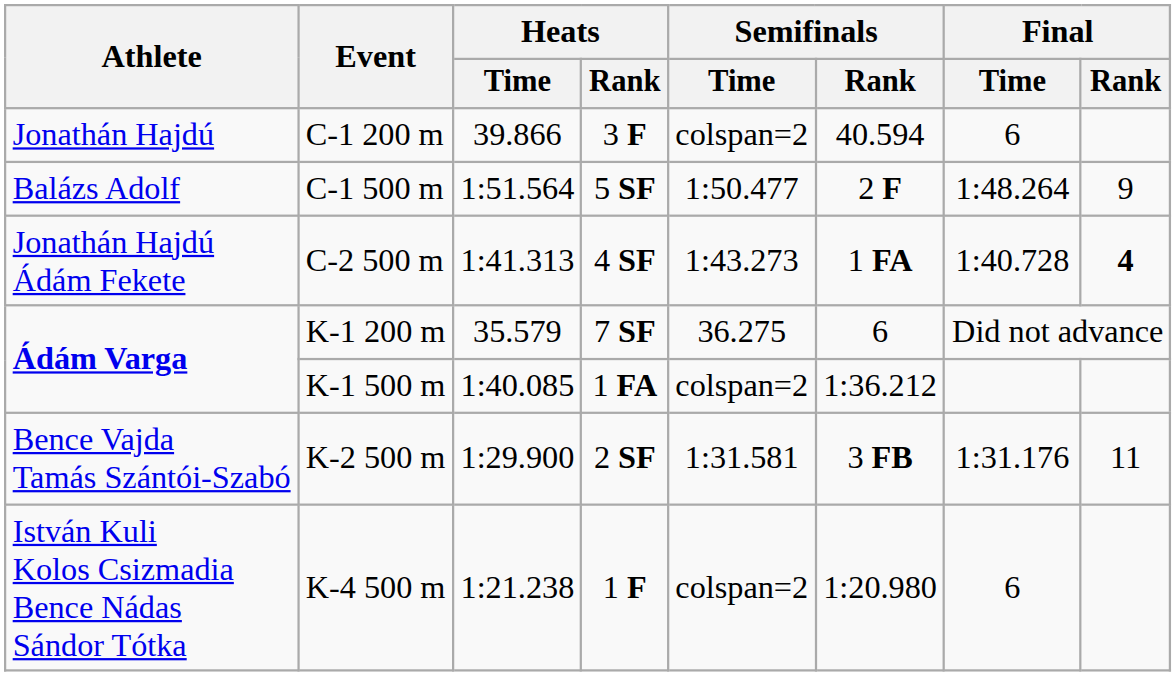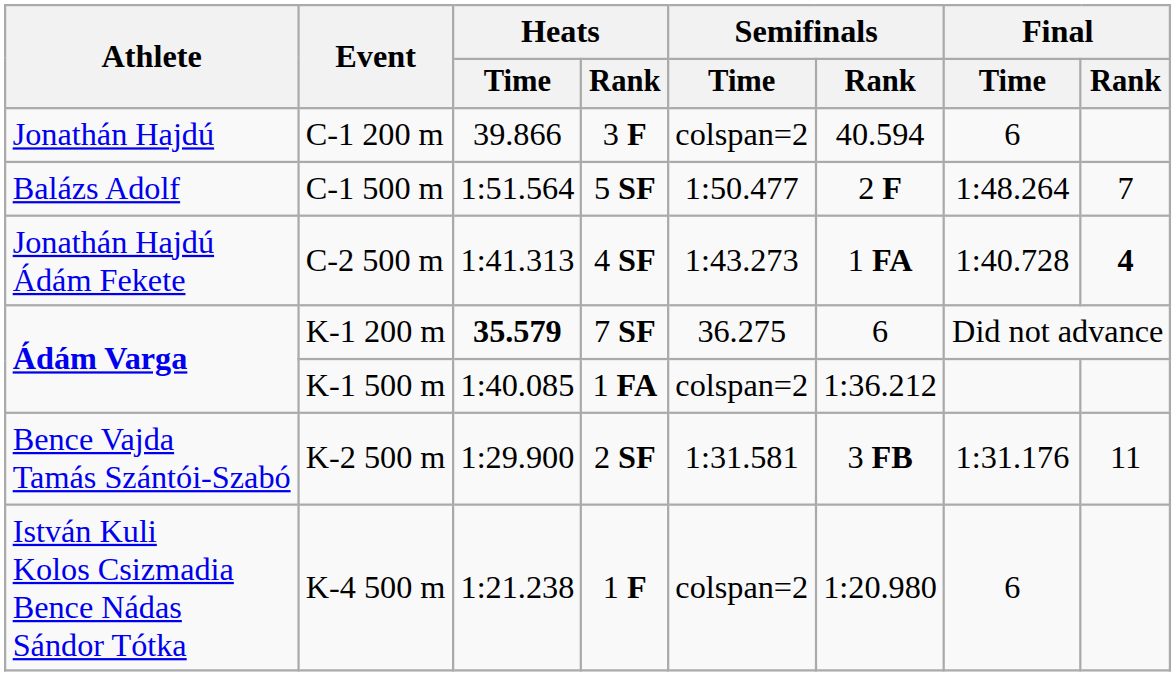C-1 500 m | Final / Rank: 9 -> 7
K-1 200 m | Heats / Time: normal -> bold
